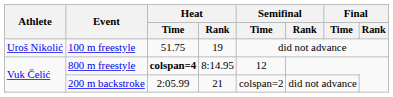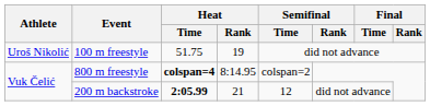800 m freestyle | Semifinal / Time: 12 -> colspan=2
200 m backstroke | Heat / Time: normal -> bold
200 m backstroke | Semifinal / Time: colspan=2 -> 12
